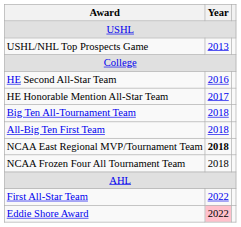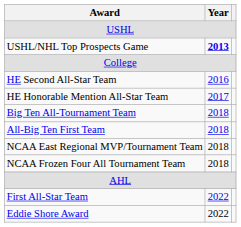USHL/NHL Top Prospects Game | Year: normal -> bold
NCAA East Regional MVP/Tournament Team | Year: bold -> normal
Eddie Shore Award | Year: pink background -> no background
